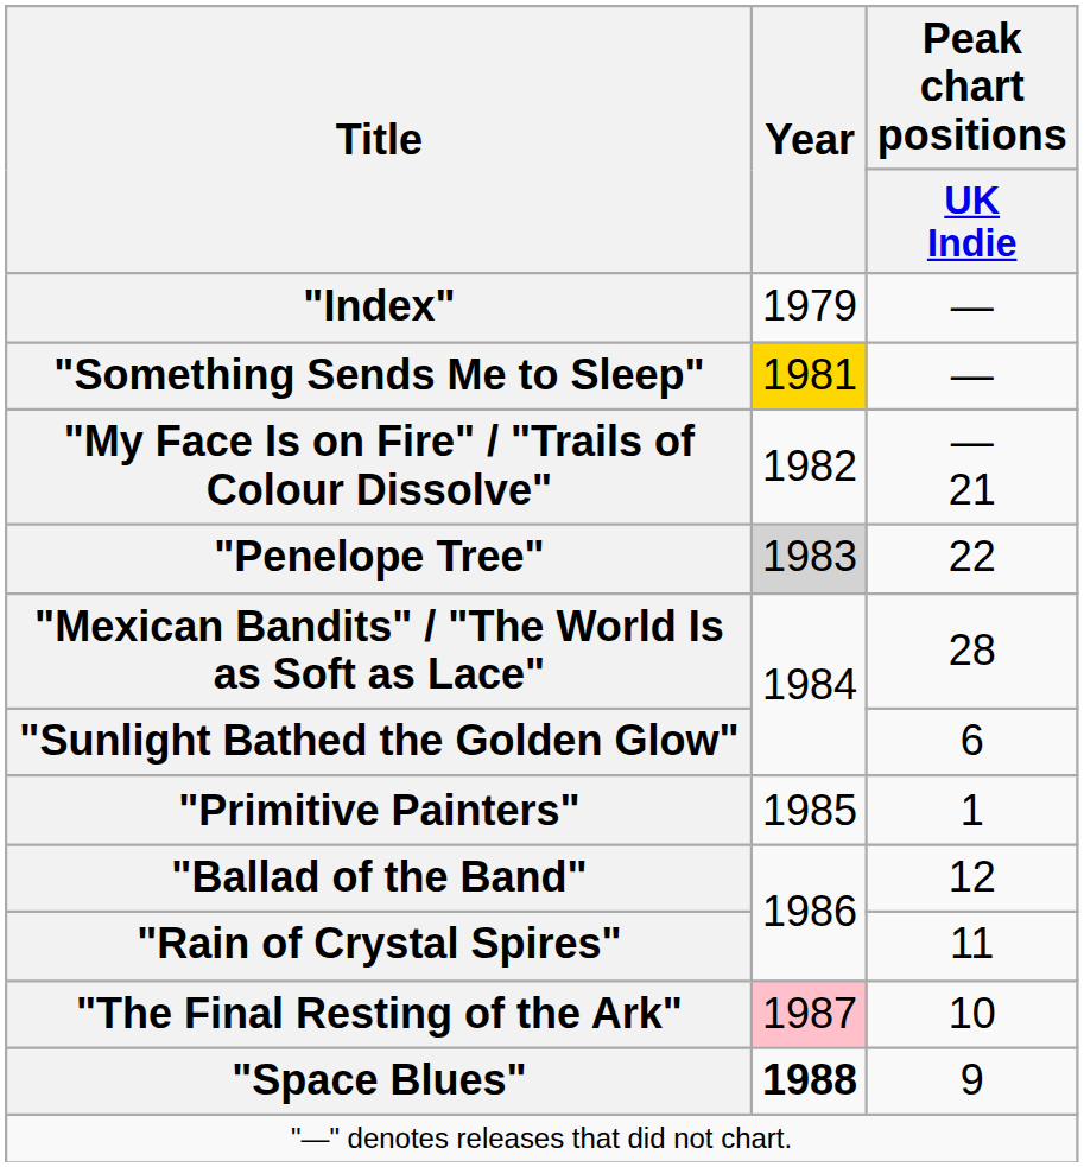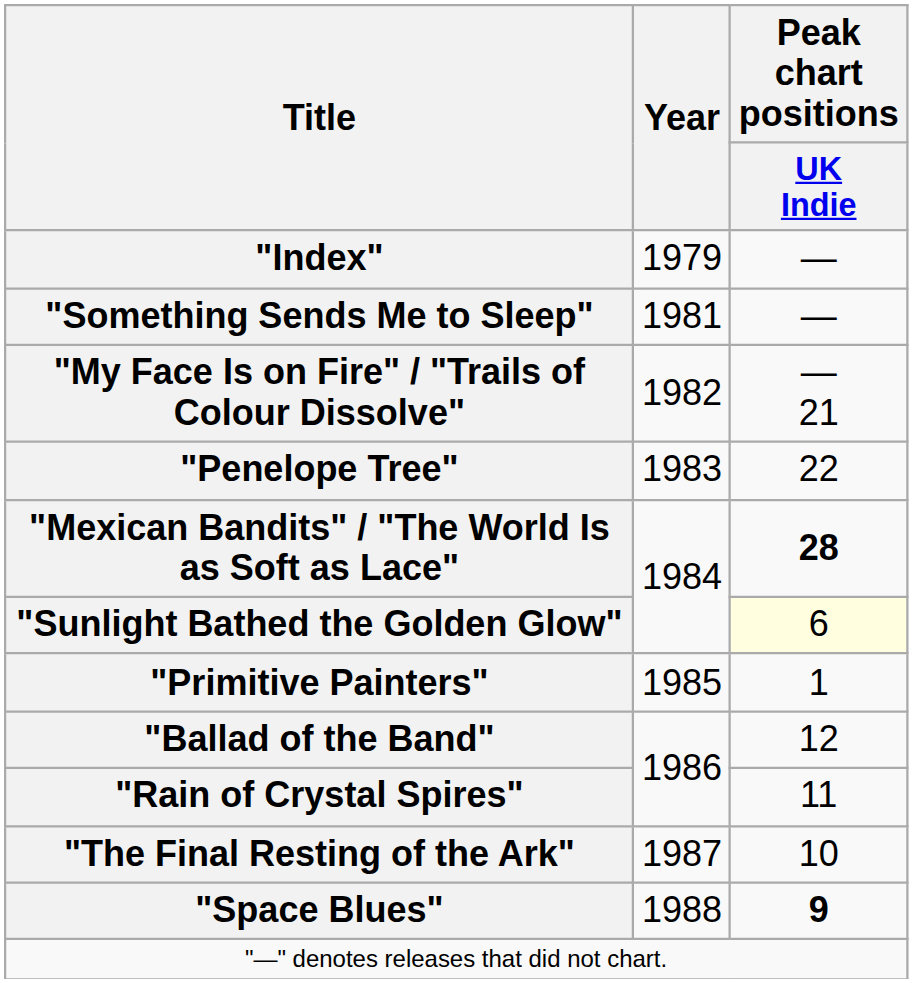"Something Sends Me to Sleep" | Year: gold background -> no background
"Penelope Tree" | Year: lightgrey background -> no background
"Mexican Bandits" / "The World Is as Soft as Lace" | Peak chart positions / UK Indie: normal -> bold
"Sunlight Bathed the Golden Glow" | Peak chart positions / UK Indie: no background -> lightyellow background
"The Final Resting of the Ark" | Year: pink background -> no background
"Space Blues" | Year: bold -> normal
"Space Blues" | Peak chart positions / UK Indie: normal -> bold
